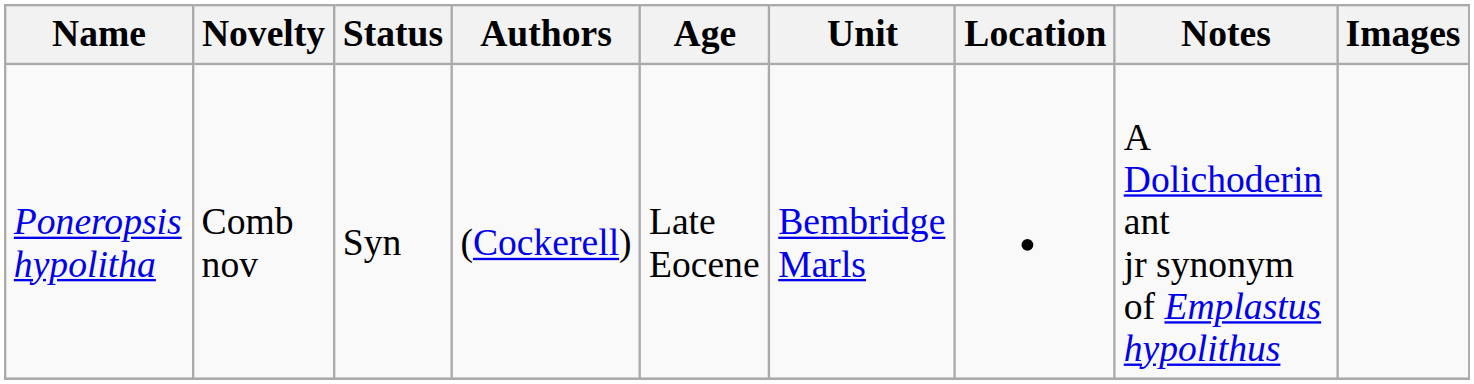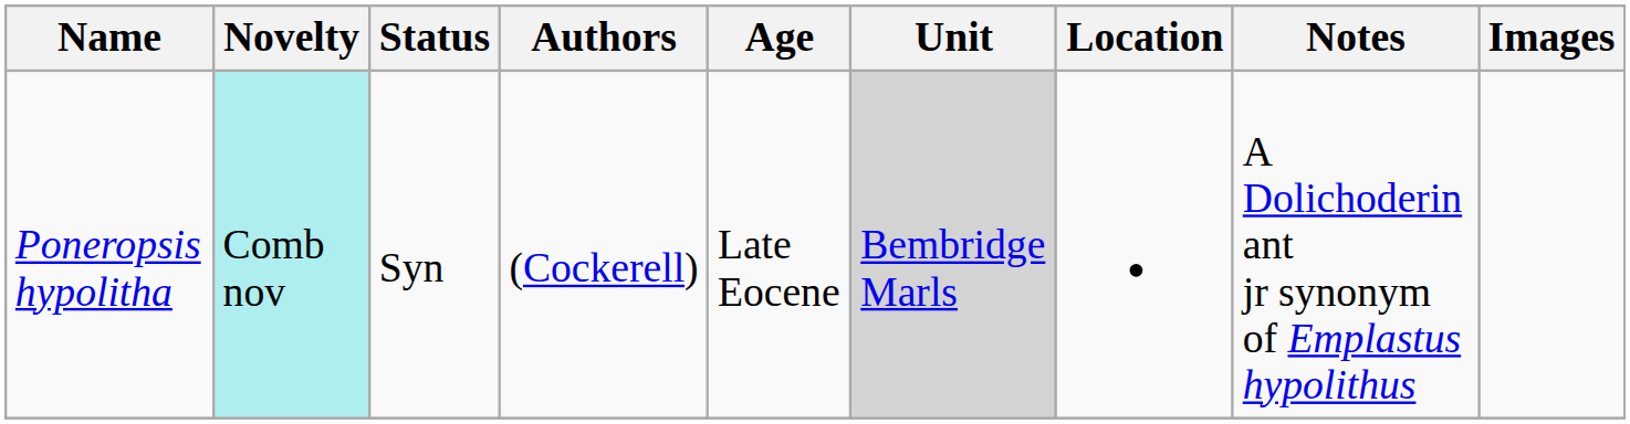Poneropsis hypolitha | Novelty: no background -> paleturquoise background
Poneropsis hypolitha | Unit: no background -> lightgrey background
